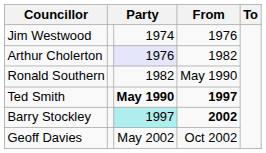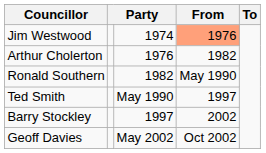Jim Westwood | From: no background -> lightsalmon background
Arthur Cholerton | column 3: lavender background -> no background
Ted Smith | column 3: bold -> normal
Ted Smith | From: bold -> normal
Barry Stockley | column 3: paleturquoise background -> no background
Barry Stockley | From: bold -> normal
